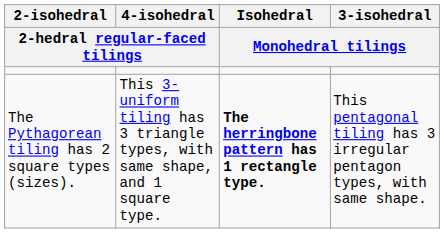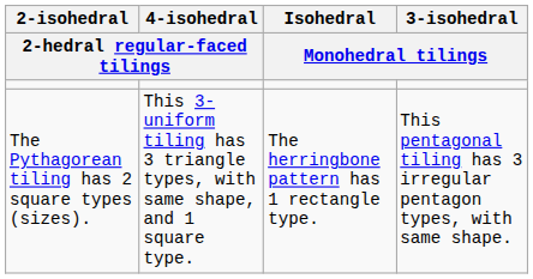The Pythagorean tiling has 2 square types (sizes). | Isohedral / Monohedral tilings: bold -> normal
